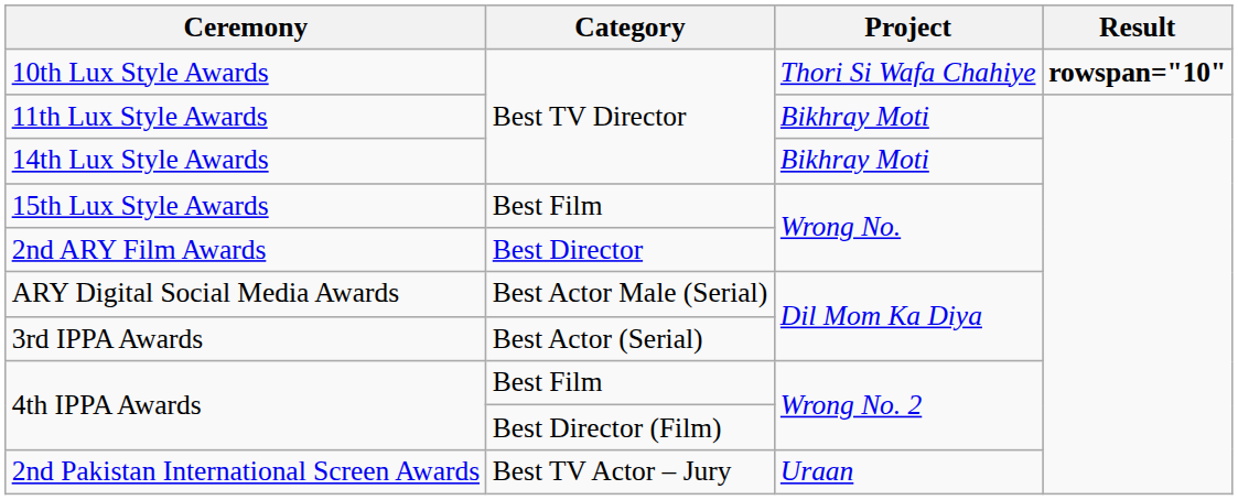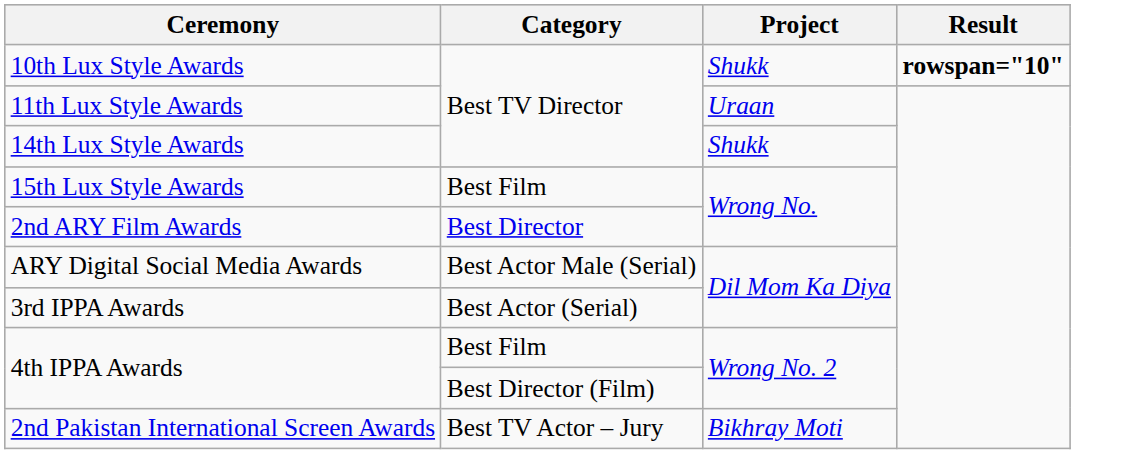10th Lux Style Awards | Project: Thori Si Wafa Chahiye -> Shukk
11th Lux Style Awards | Project: Bikhray Moti -> Uraan
14th Lux Style Awards | Project: Bikhray Moti -> Shukk
2nd Pakistan International Screen Awards | Project: Uraan -> Bikhray Moti
